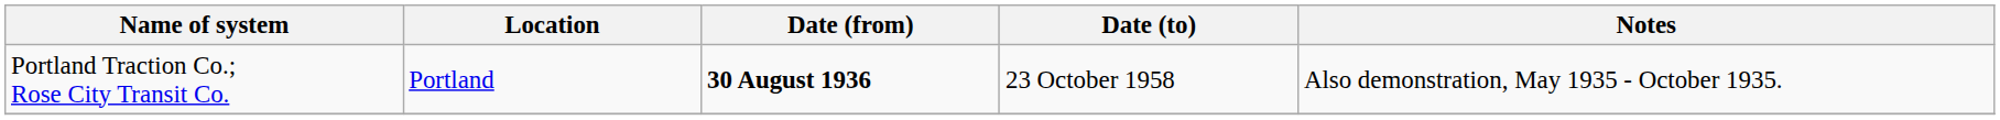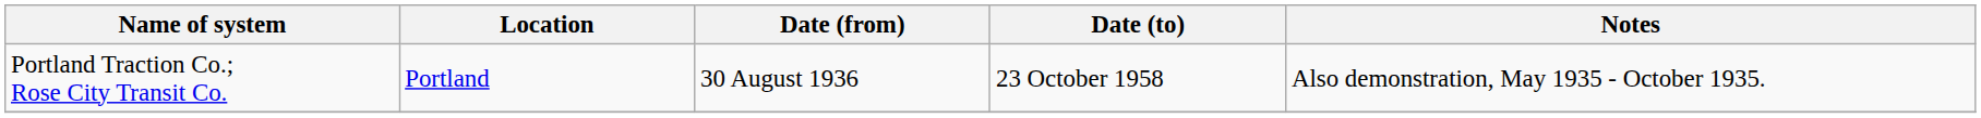Portland Traction Co.; Rose City Transit Co. | Date (from): bold -> normal
